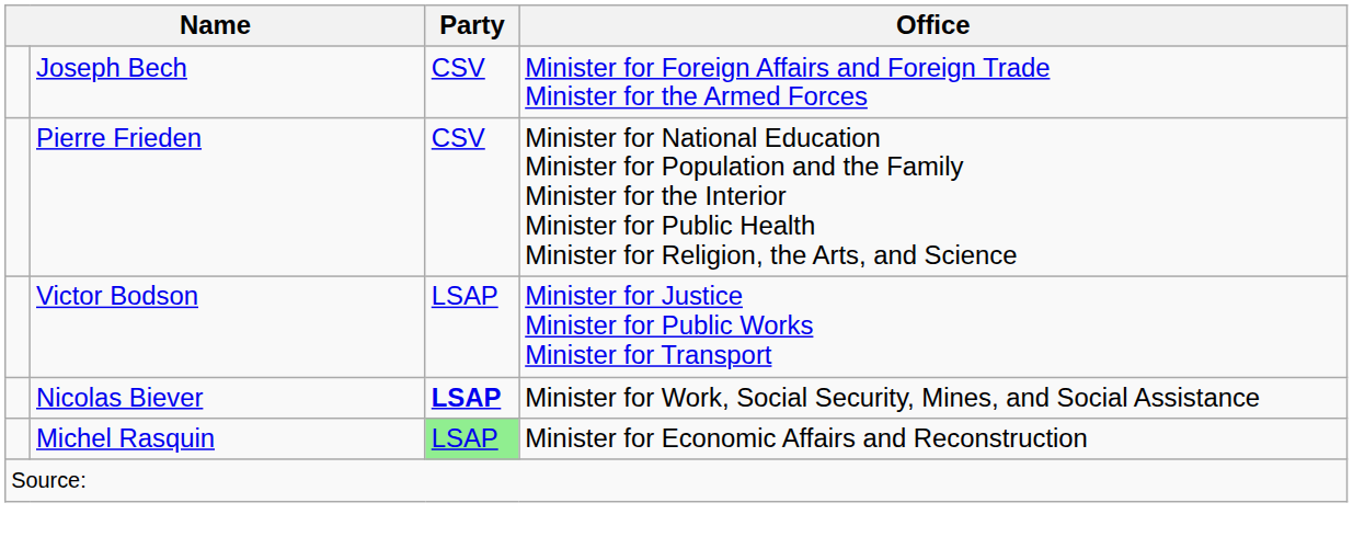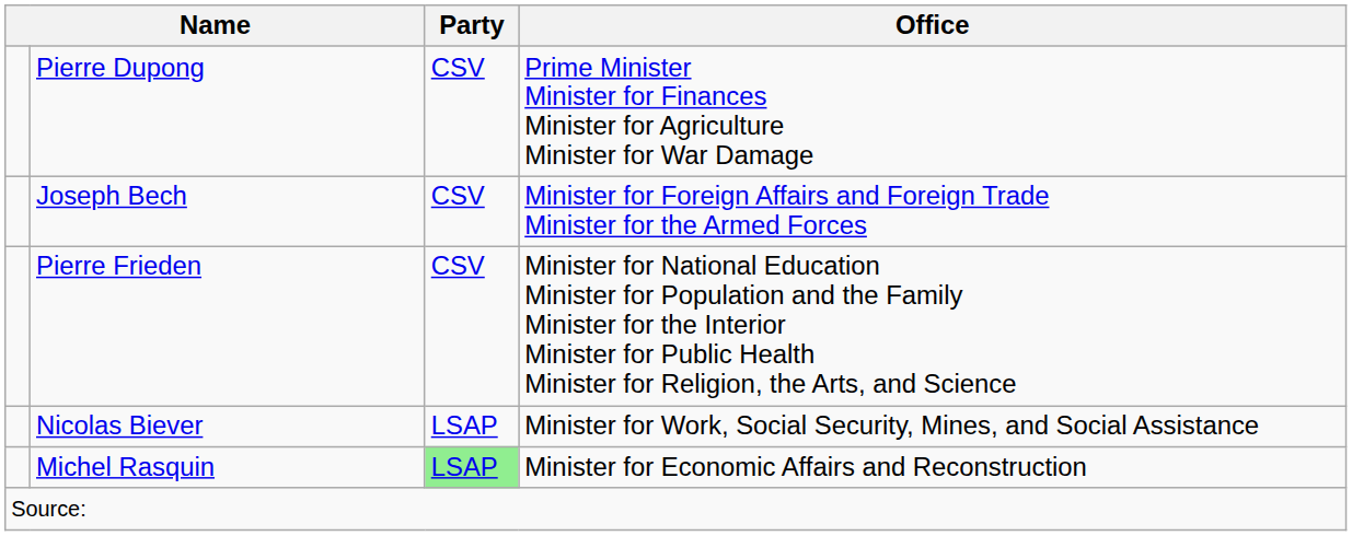+ row: Pierre Dupong | CSV | Prime Minister Minister for Finances Minister for Agriculture Minister for War Damage
- row: Victor Bodson | LSAP | Minister for Justice Minister for Public Works Minister for Transport
Nicolas Biever | Party: bold -> normal
